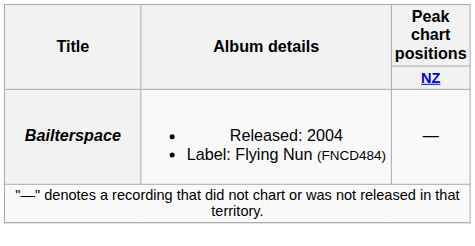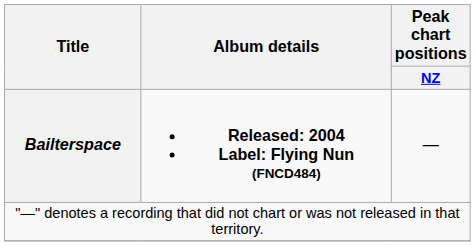Bailterspace | Album details: normal -> bold
